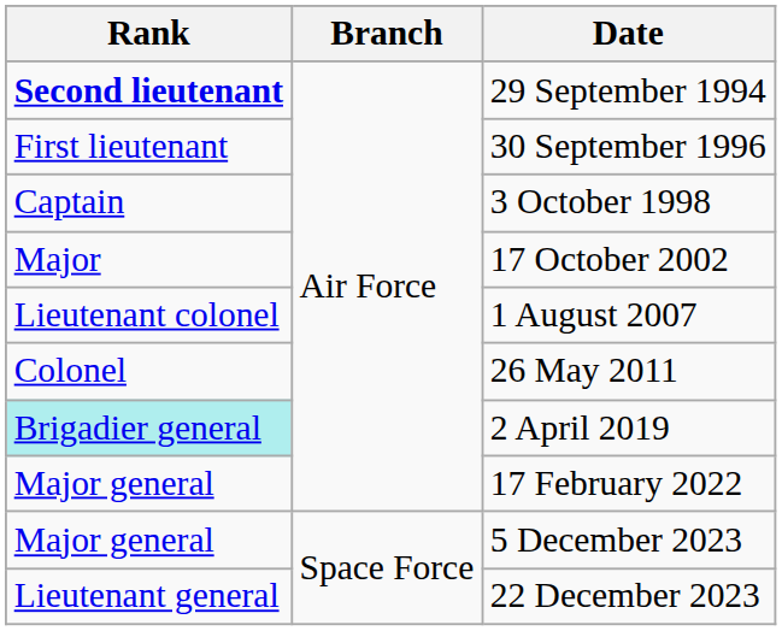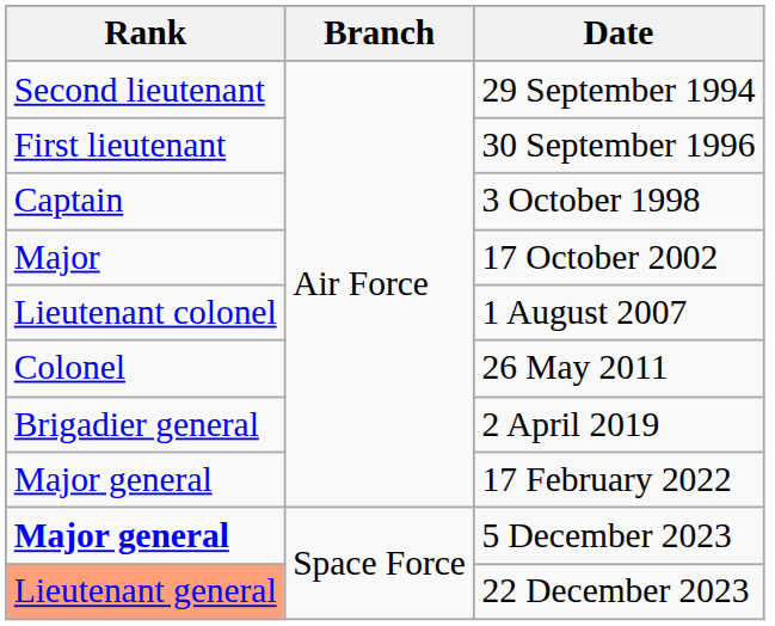29 September 1994 | Rank: bold -> normal
2 April 2019 | Rank: paleturquoise background -> no background
5 December 2023 | Rank: normal -> bold
22 December 2023 | Rank: no background -> lightsalmon background
